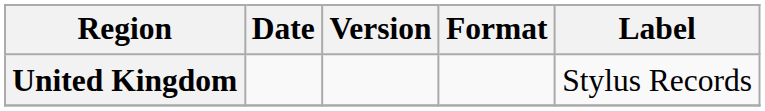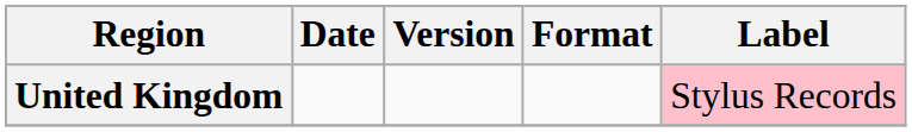United Kingdom | Label: no background -> pink background
